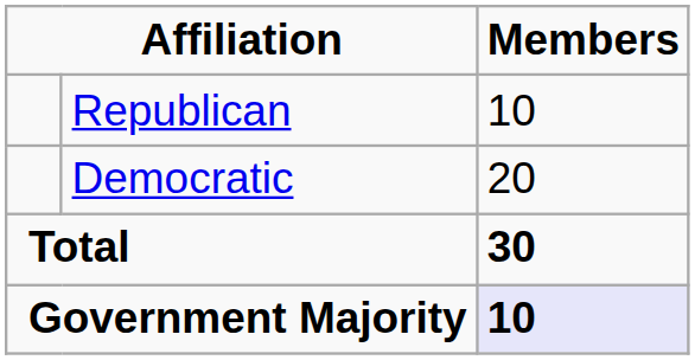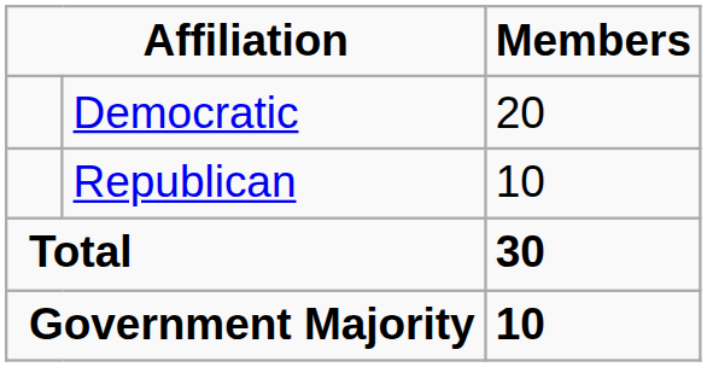rows swapped: Democratic <-> Republican
Government Majority | Members: lavender background -> no background
